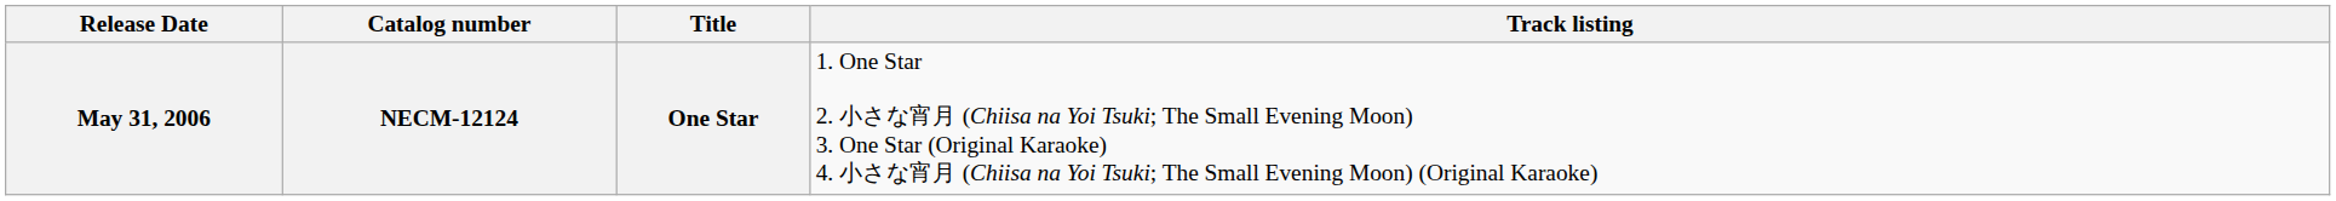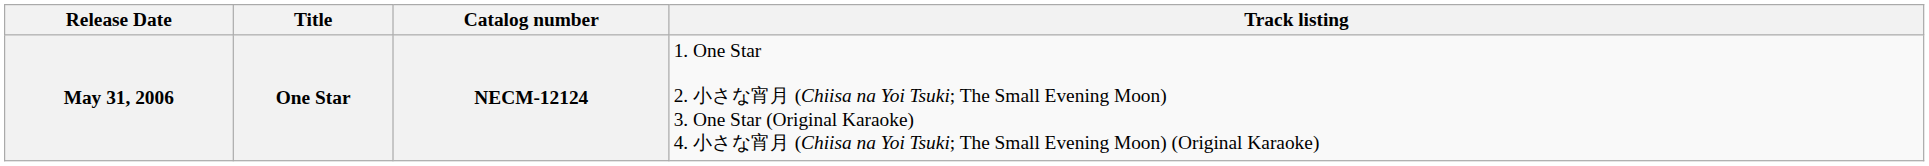columns swapped: Title <-> Catalog number
